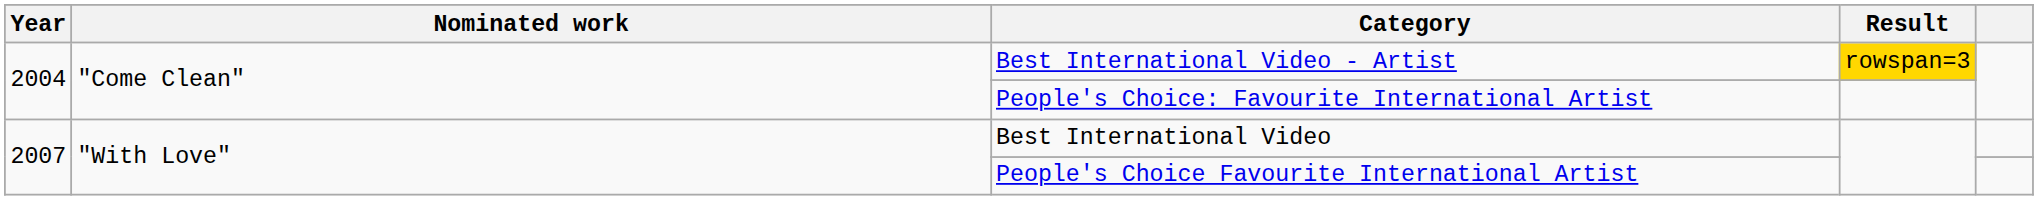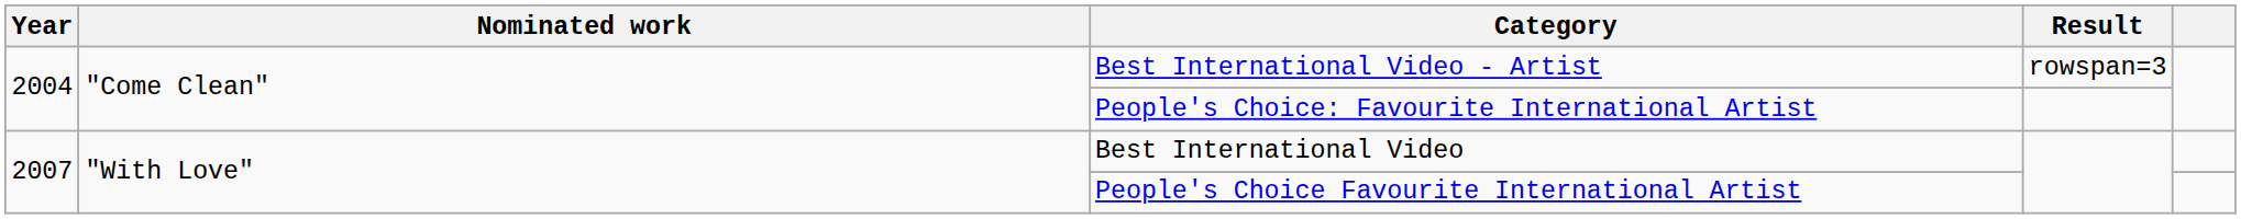Best International Video - Artist | Result: gold background -> no background
